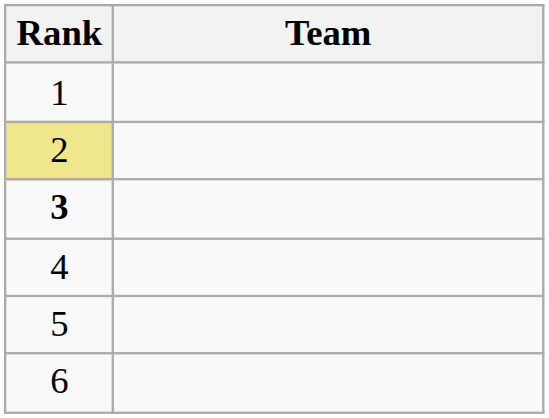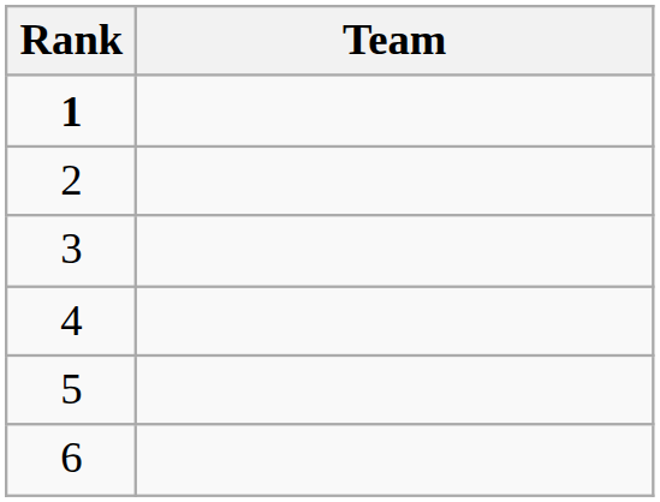1 | Rank: normal -> bold
2 | Rank: khaki background -> no background
3 | Rank: bold -> normal
